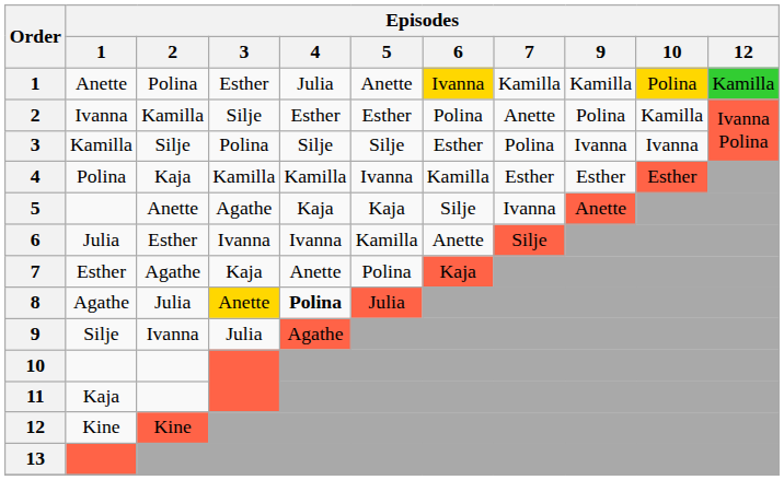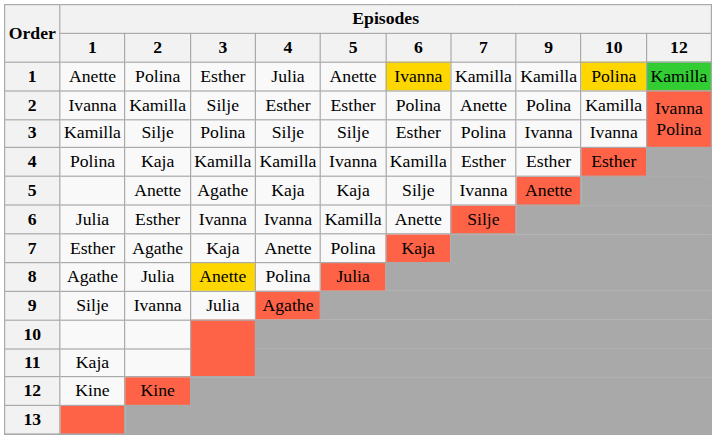8 | Episodes / 4: bold -> normal
